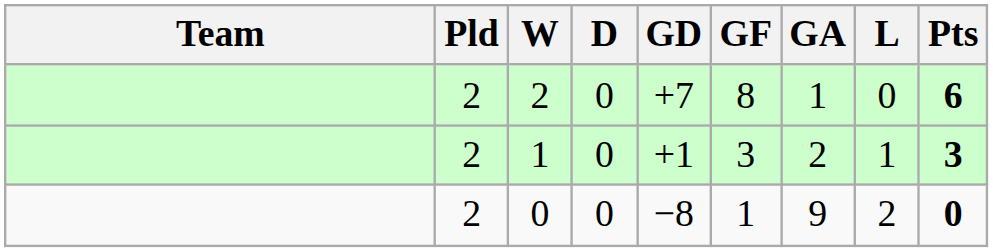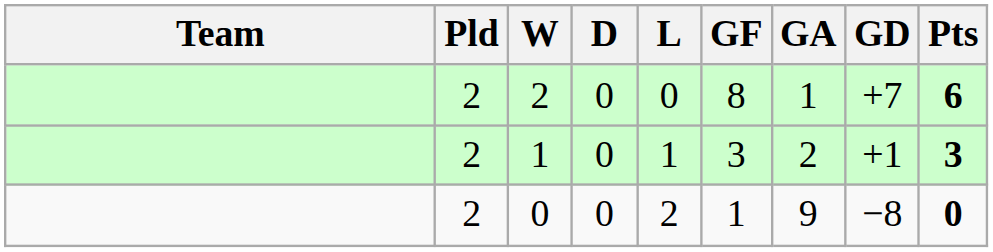columns swapped: L <-> GD
